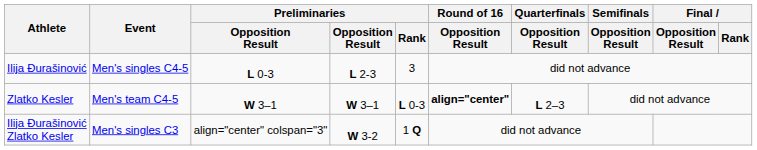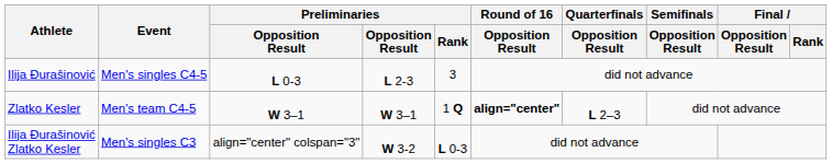Zlatko Kesler | Preliminaries / Rank: L 0-3 -> 1 Q
Ilija Đurašinović Zlatko Kesler | Preliminaries / Rank: 1 Q -> L 0-3
